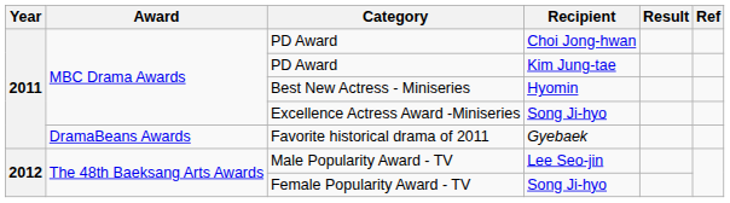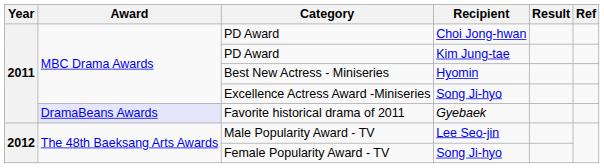Favorite historical drama of 2011 | Award: no background -> lavender background
